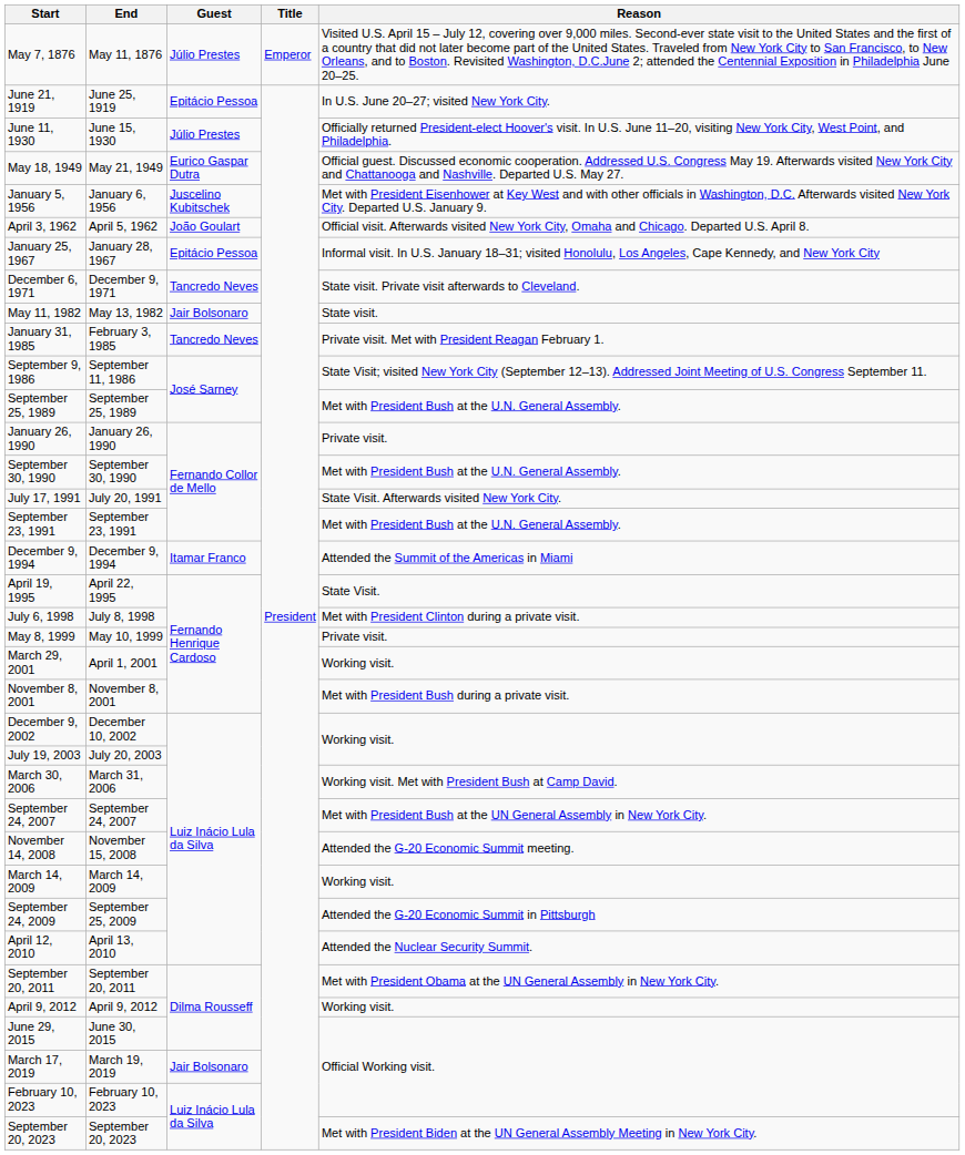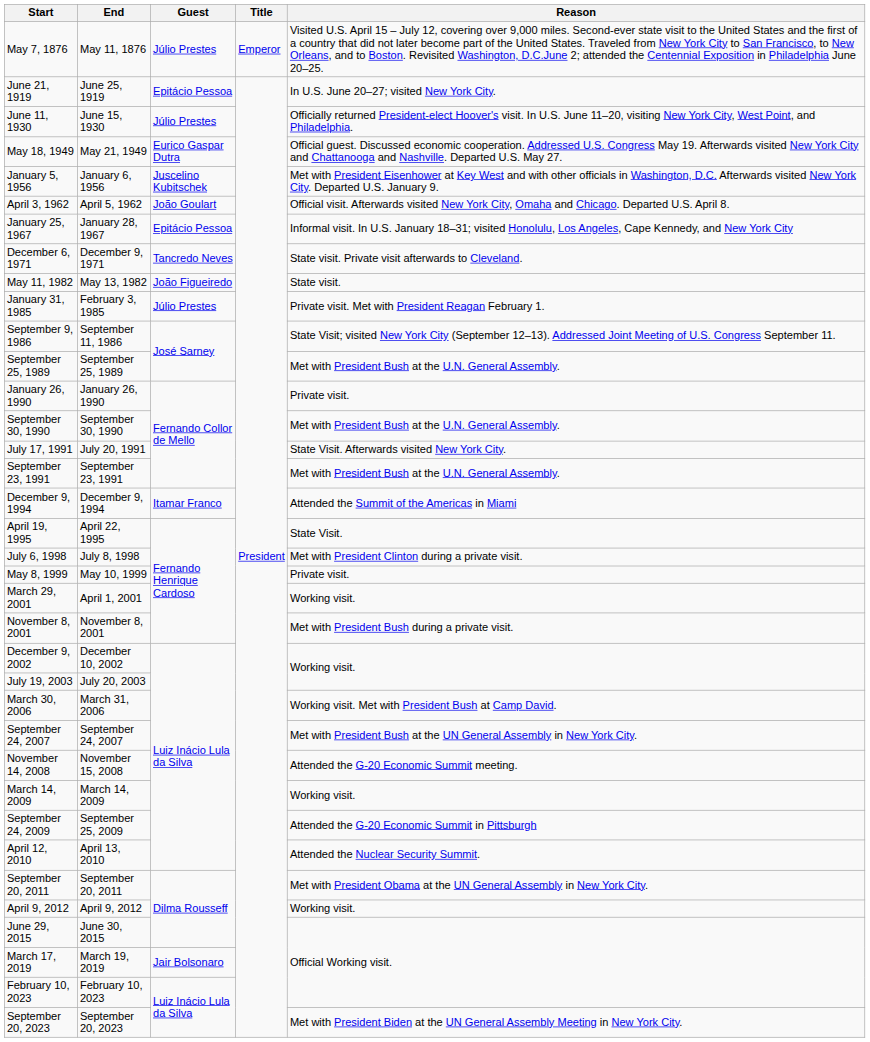May 11, 1982 | Guest: Jair Bolsonaro -> João Figueiredo
January 31, 1985 | Guest: Tancredo Neves -> Júlio Prestes
